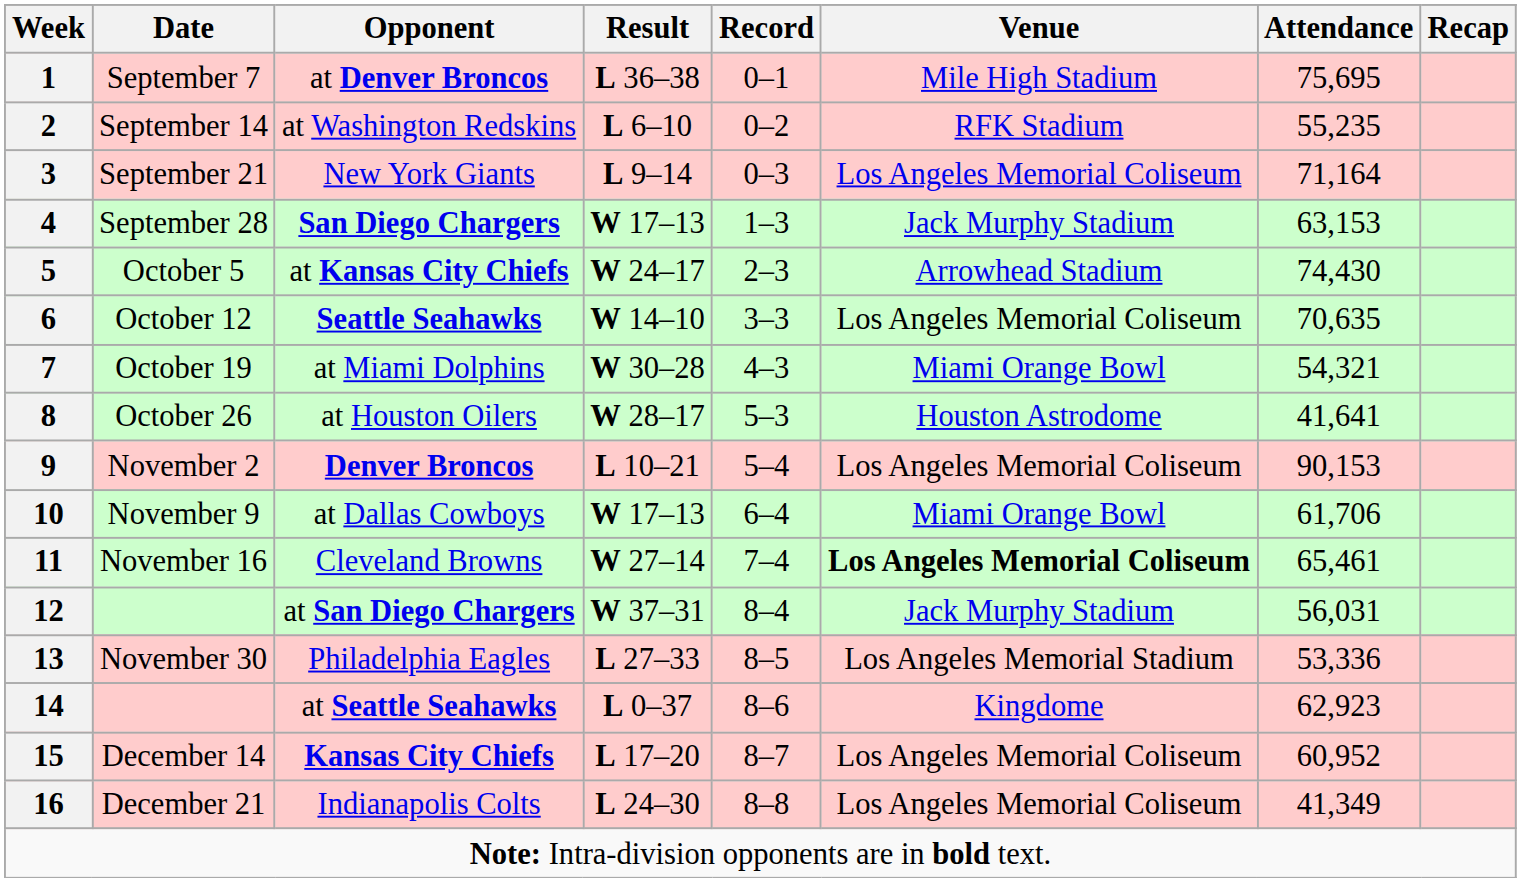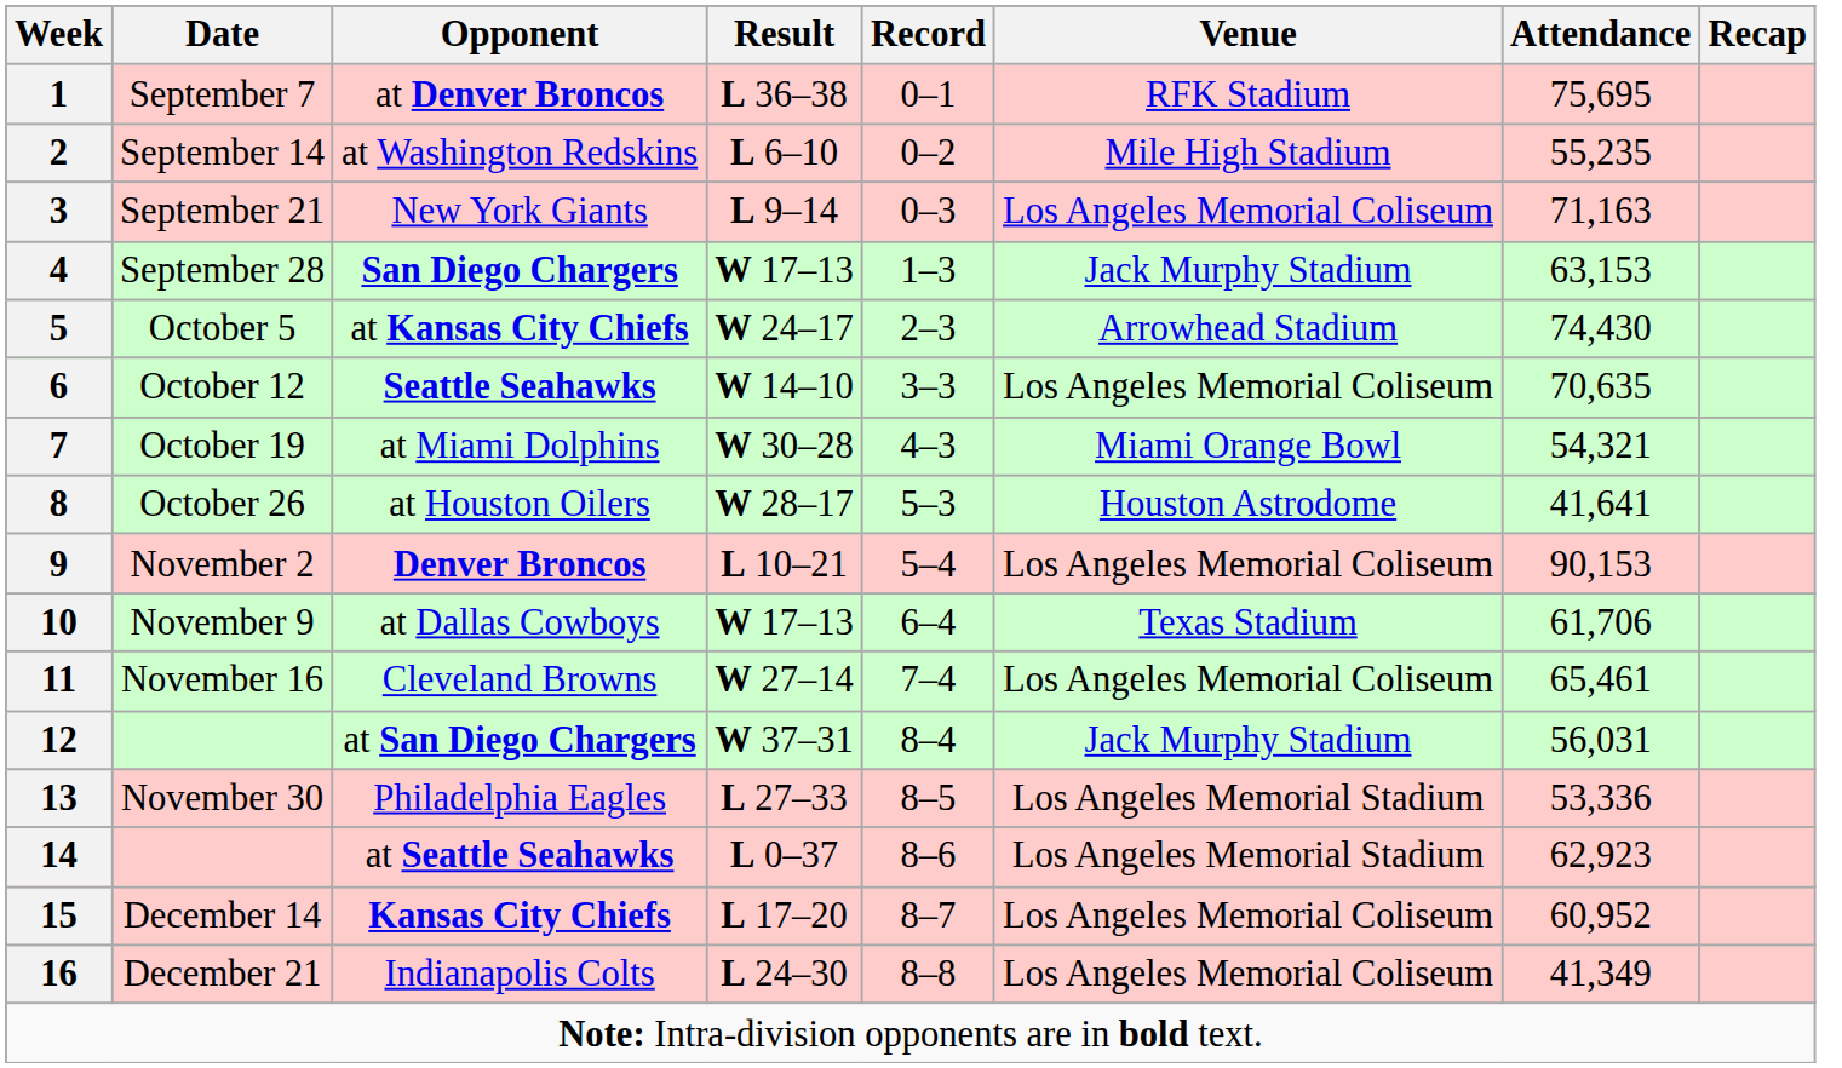1 | Venue: Mile High Stadium -> RFK Stadium
2 | Venue: RFK Stadium -> Mile High Stadium
3 | Attendance: 71,164 -> 71,163
10 | Venue: Miami Orange Bowl -> Texas Stadium
11 | Venue: bold -> normal
14 | Venue: Kingdome -> Los Angeles Memorial Stadium
